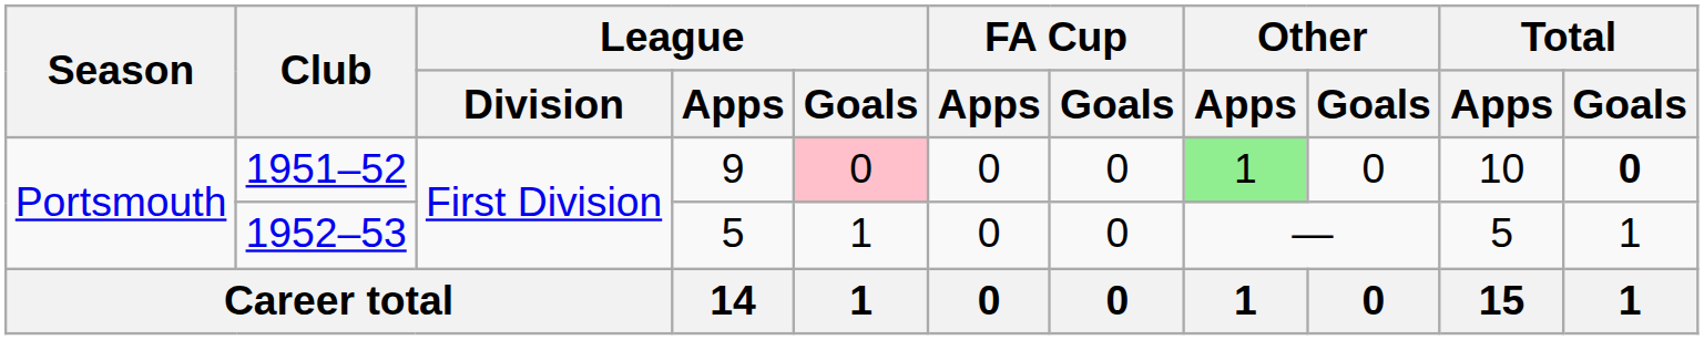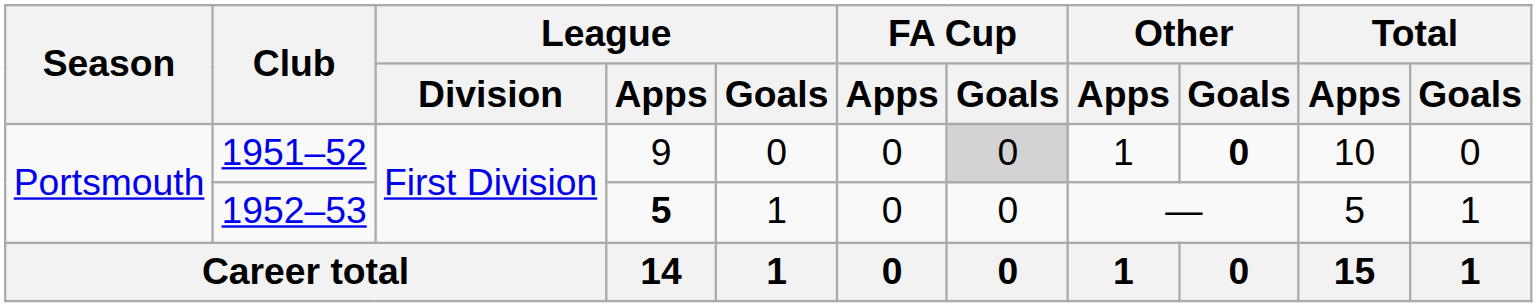1951–52 | League / Goals: pink background -> no background
1951–52 | FA Cup / Goals: no background -> lightgrey background
1951–52 | Other / Apps: lightgreen background -> no background
1951–52 | Other / Goals: normal -> bold
1951–52 | Total / Goals: bold -> normal
1952–53 | League / Apps: normal -> bold
